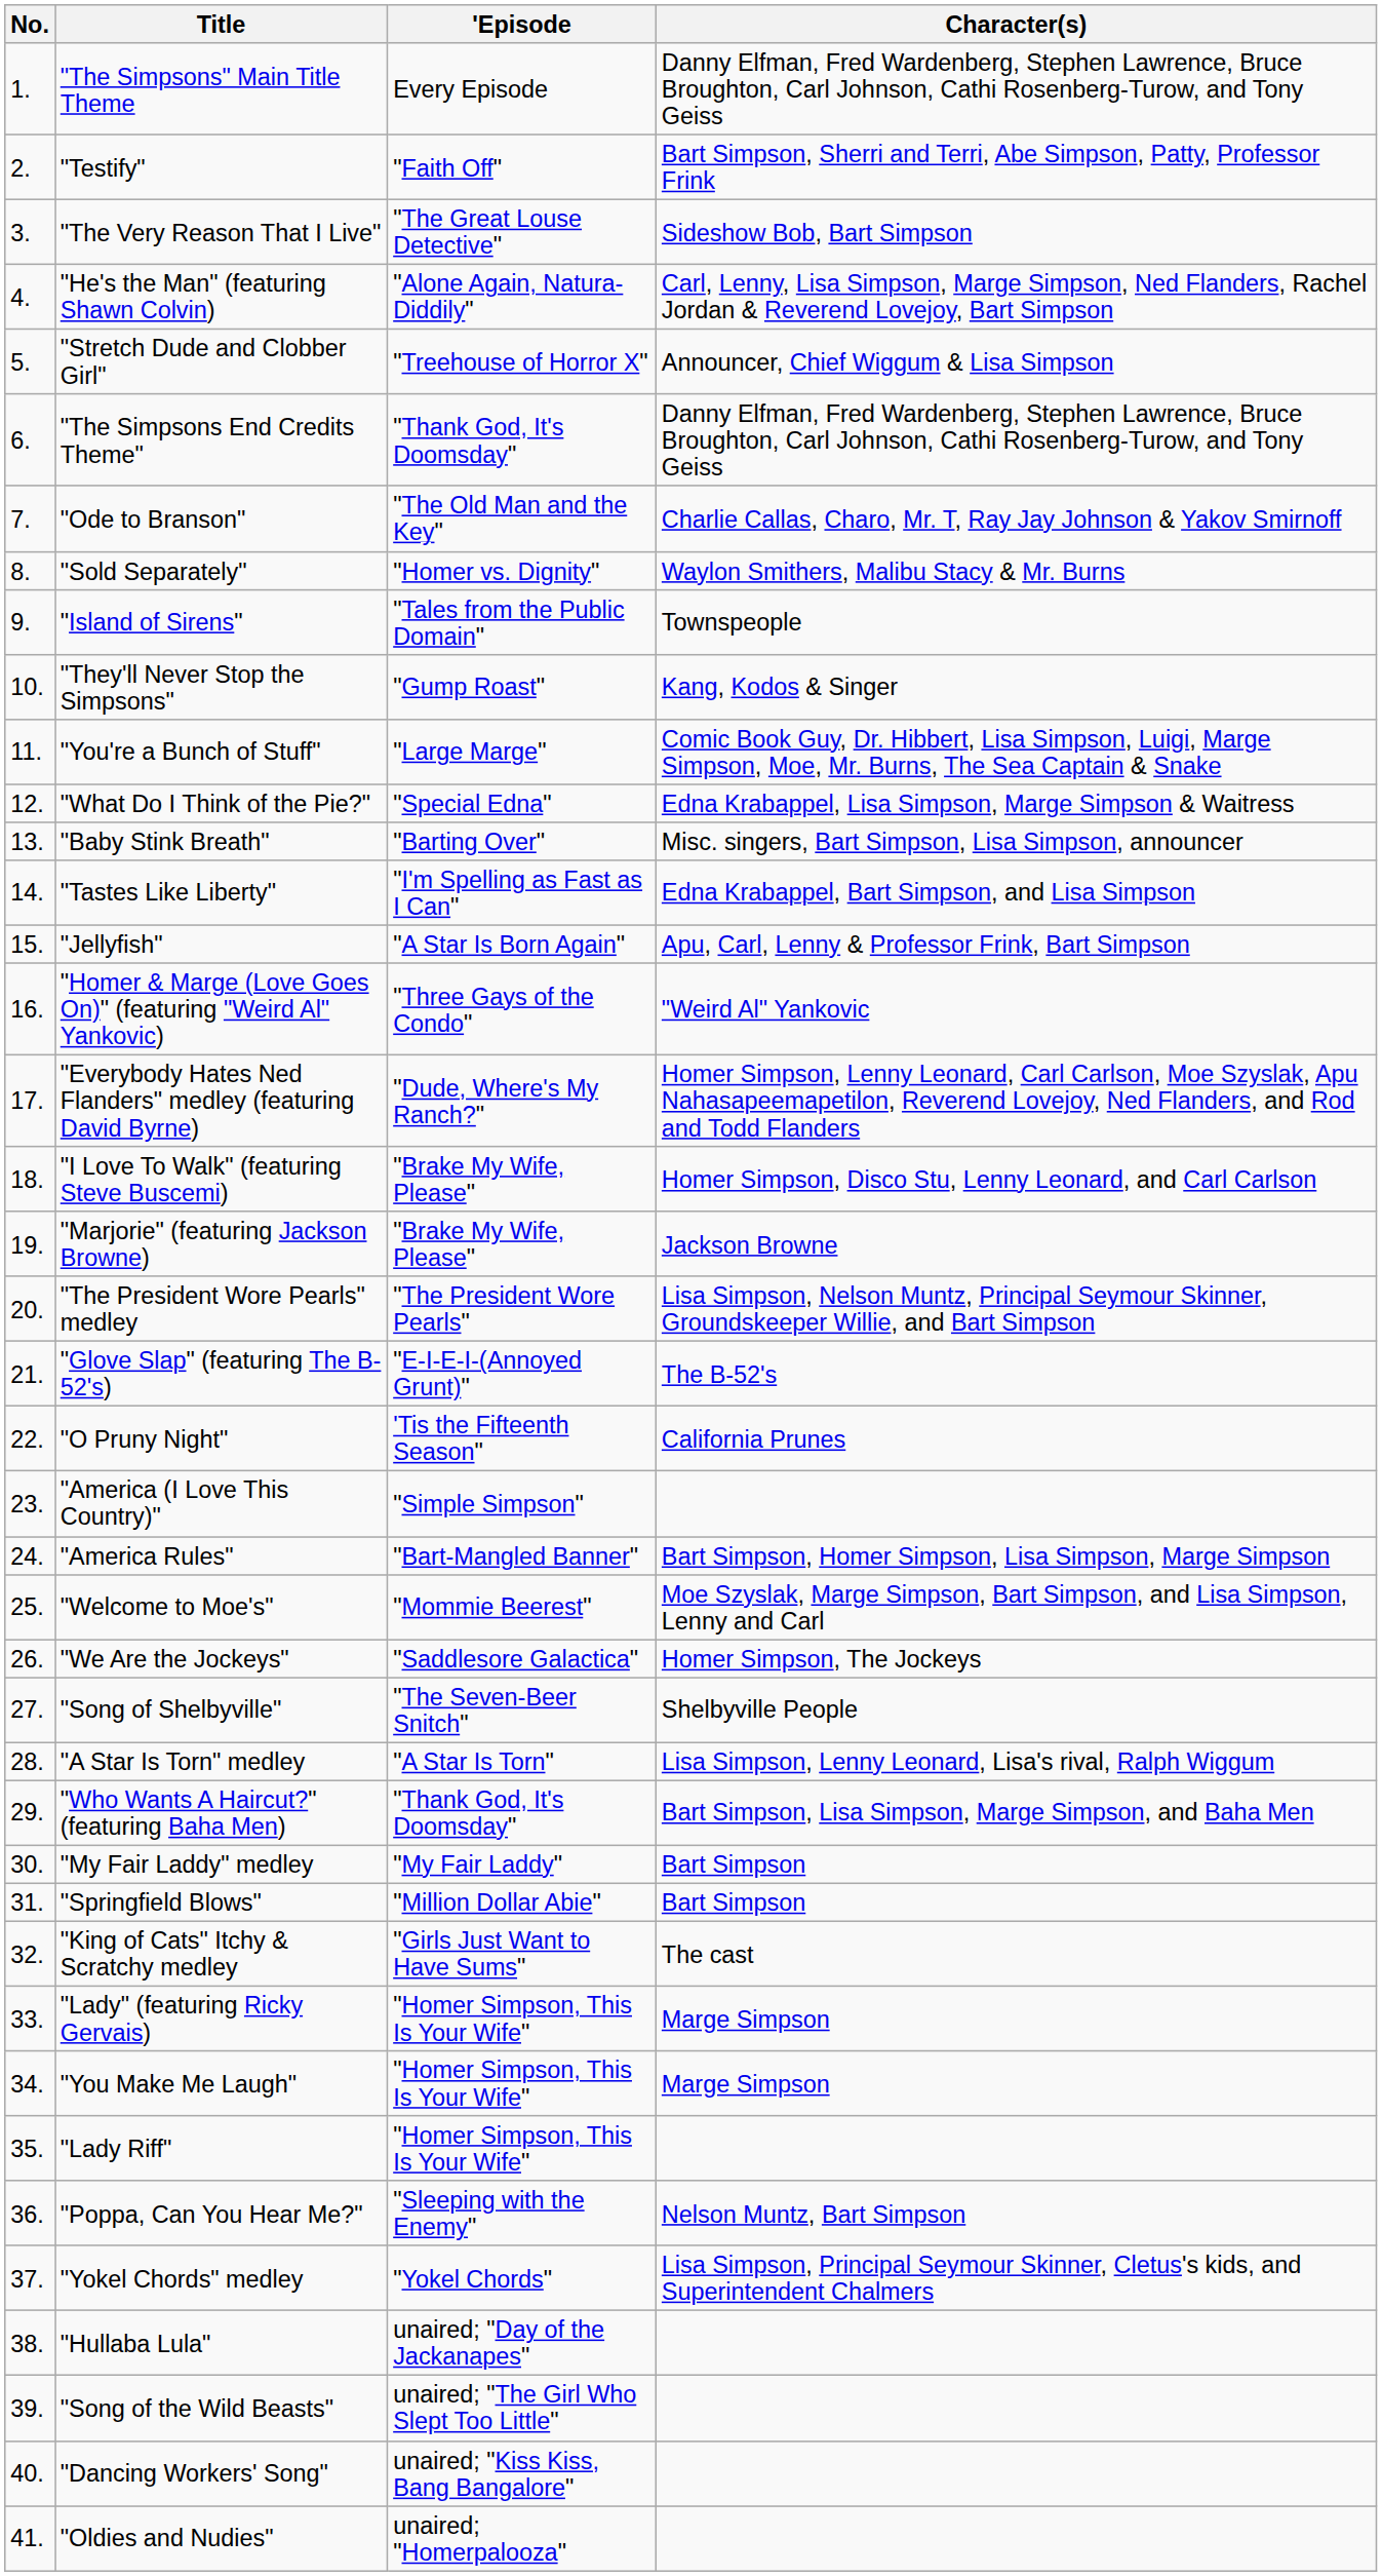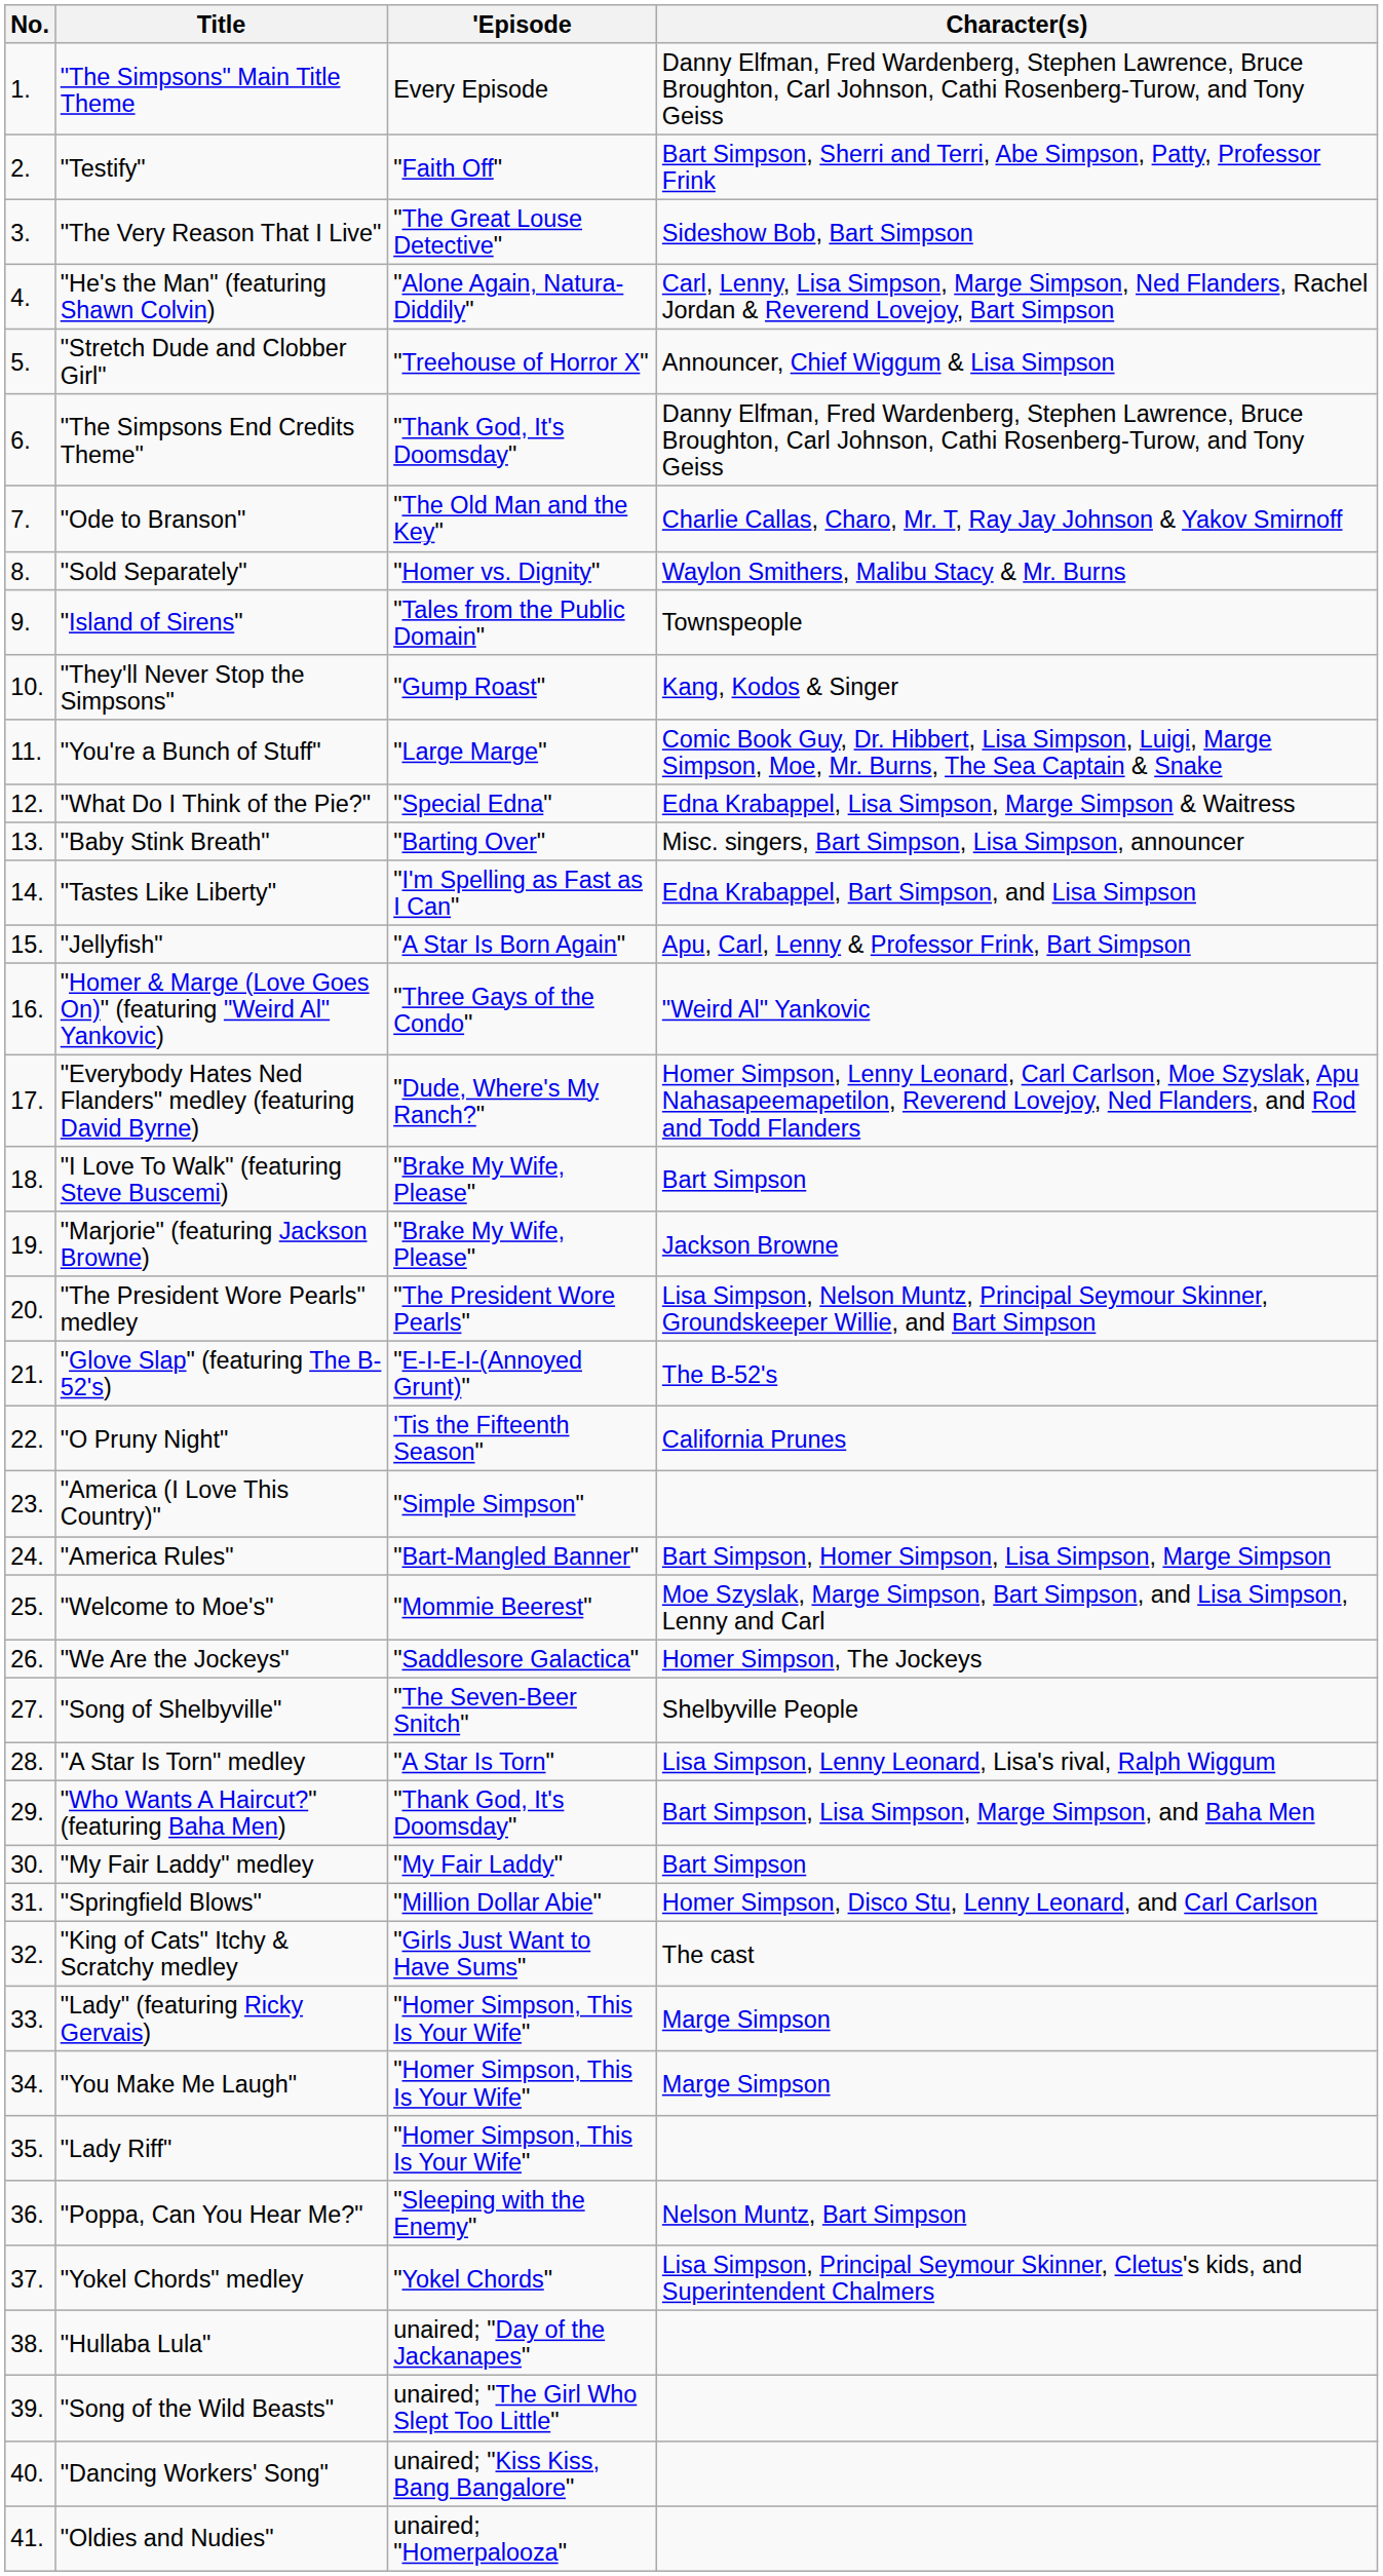"I Love To Walk" (featuring Steve Buscemi) | Character(s): Homer Simpson, Disco Stu, Lenny Leonard, and Carl Carlson -> Bart Simpson
"Springfield Blows" | Character(s): Bart Simpson -> Homer Simpson, Disco Stu, Lenny Leonard, and Carl Carlson
